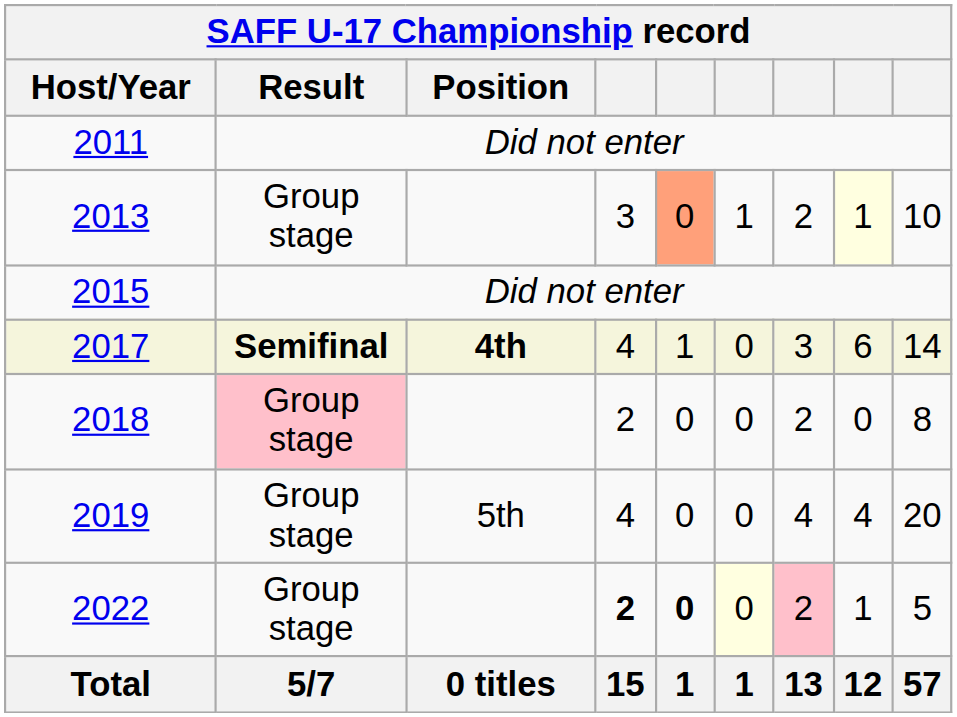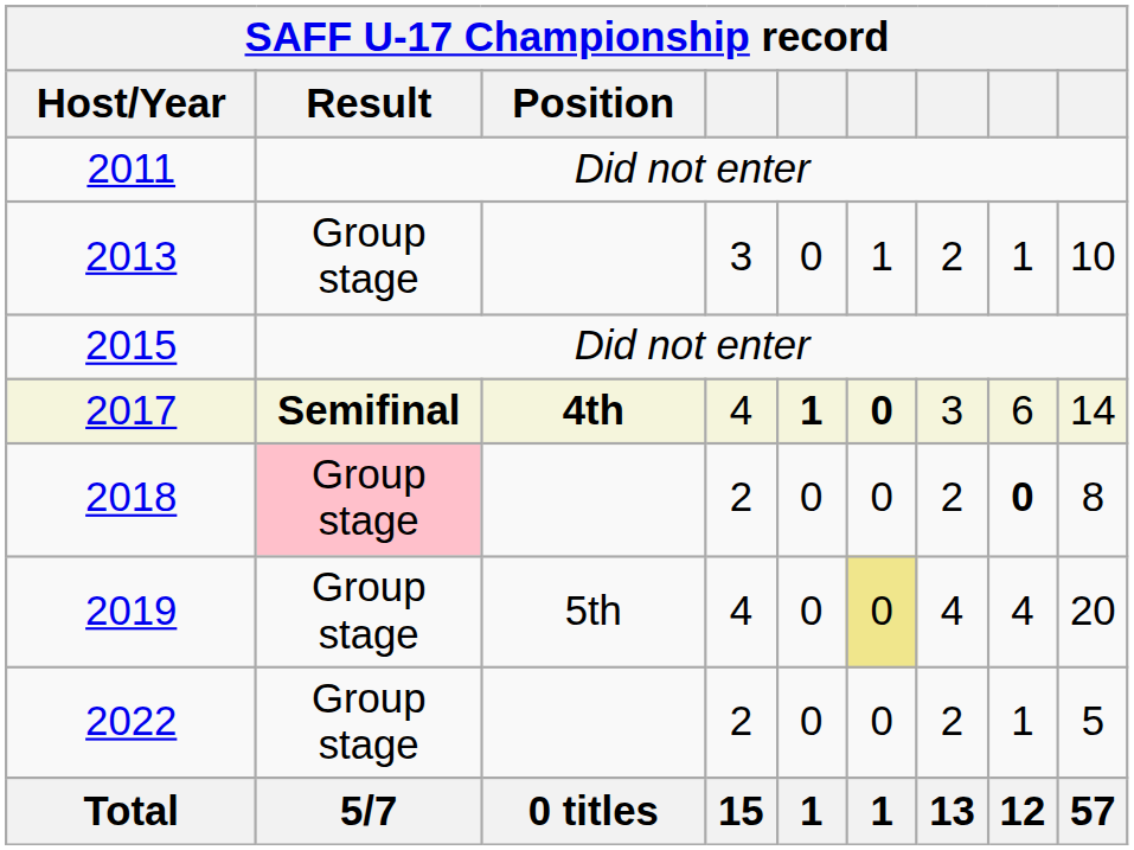2013 | column 5: lightsalmon background -> no background
2013 | column 8: lightyellow background -> no background
2017 | column 5: normal -> bold
2017 | column 6: normal -> bold
2018 | column 8: normal -> bold
2019 | column 6: no background -> khaki background
2022 | column 4: bold -> normal
2022 | column 5: bold -> normal
2022 | column 6: lightyellow background -> no background
2022 | column 7: pink background -> no background
